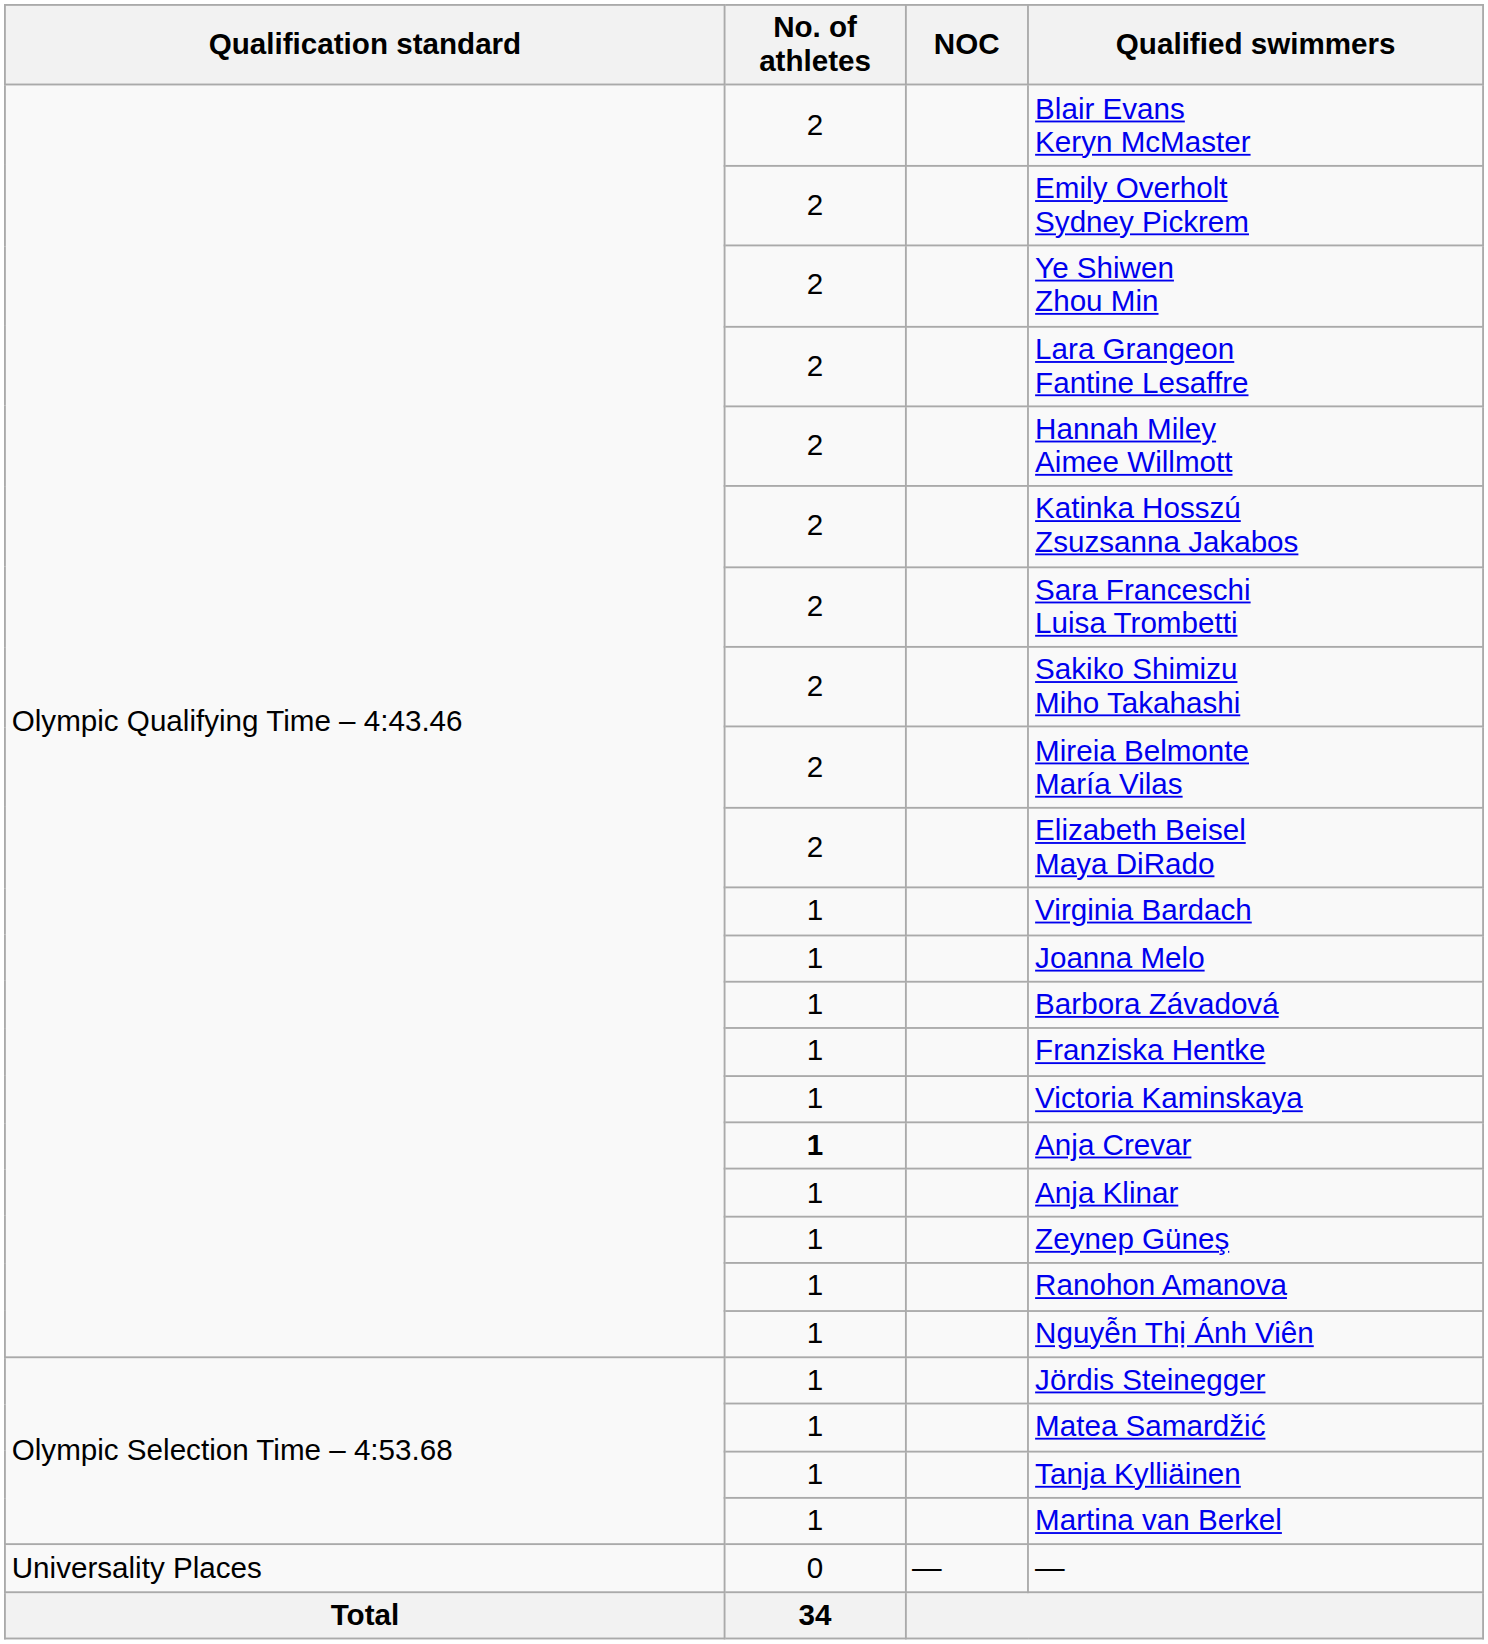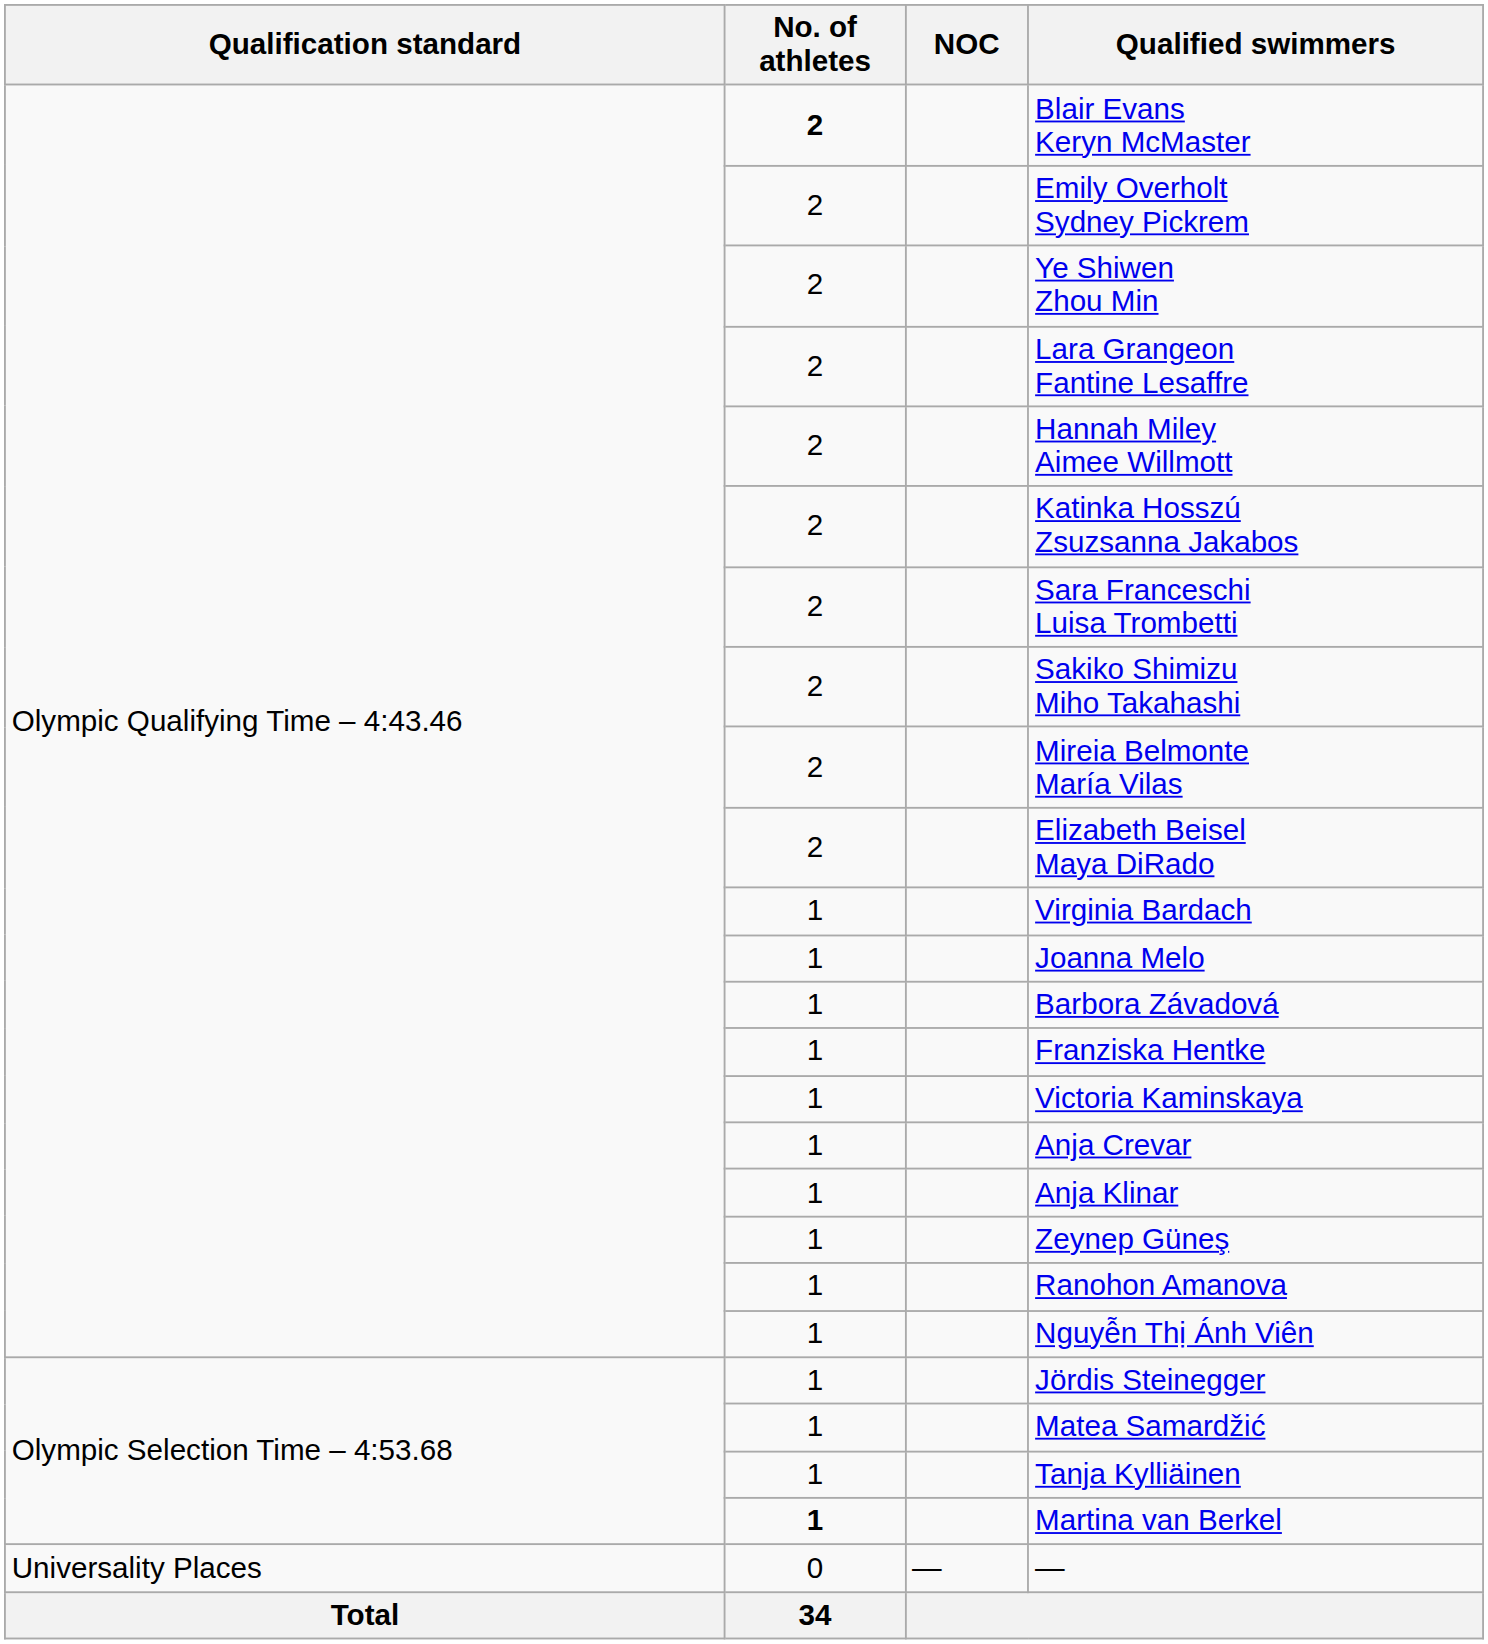Blair Evans Keryn McMaster | No. of athletes: normal -> bold
Anja Crevar | No. of athletes: bold -> normal
Martina van Berkel | No. of athletes: normal -> bold
